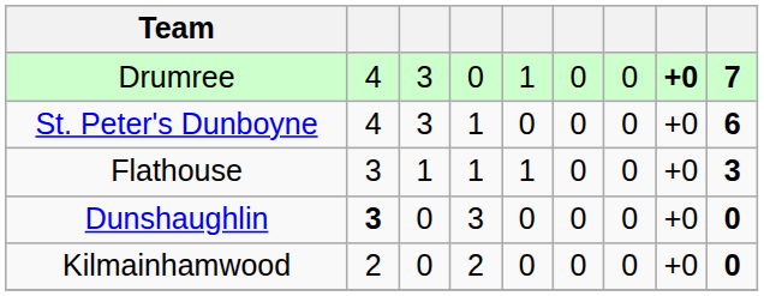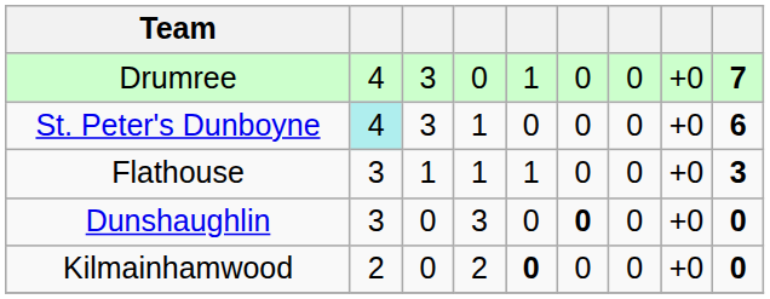Drumree | column 8: bold -> normal
St. Peter's Dunboyne | column 2: no background -> paleturquoise background
Dunshaughlin | column 2: bold -> normal
Dunshaughlin | column 6: normal -> bold
Kilmainhamwood | column 5: normal -> bold
